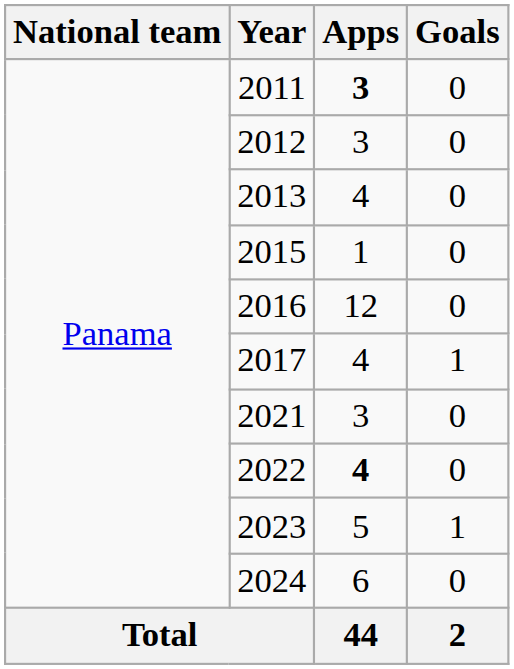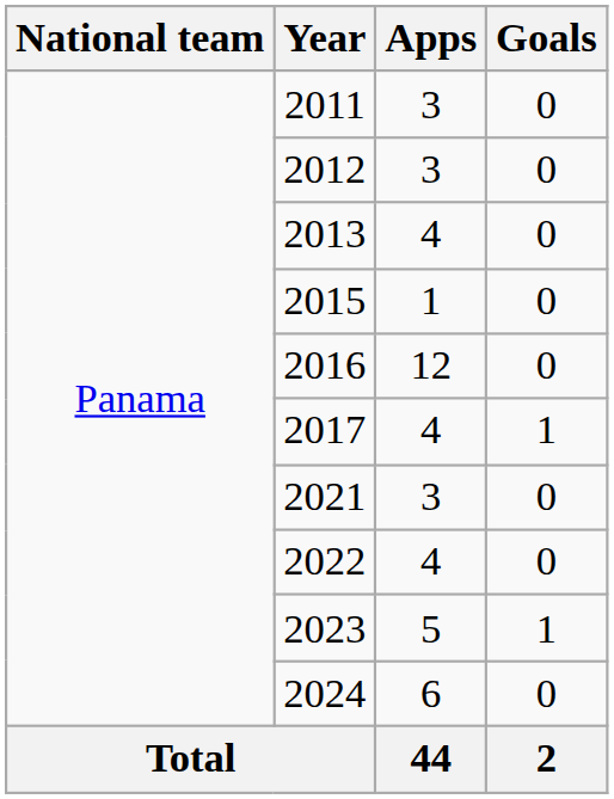2011 | Apps: bold -> normal
2022 | Apps: bold -> normal
